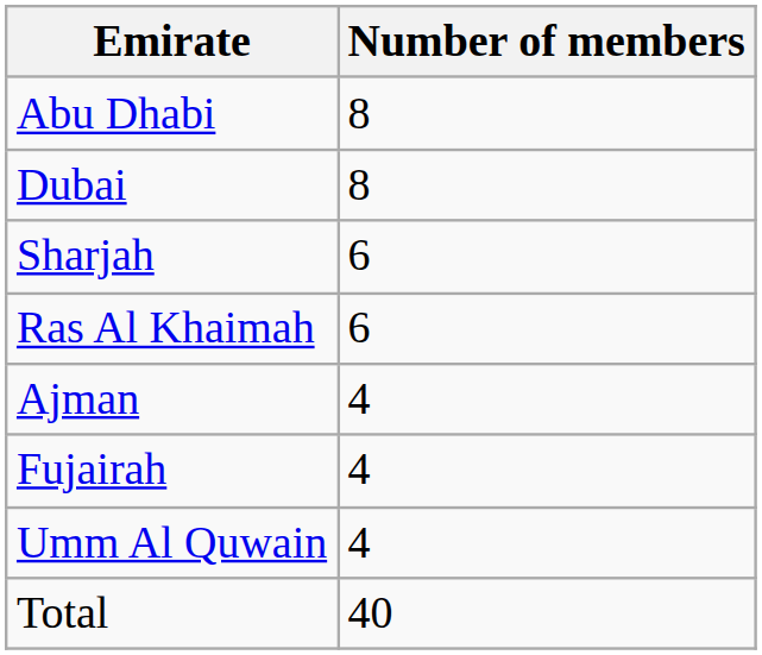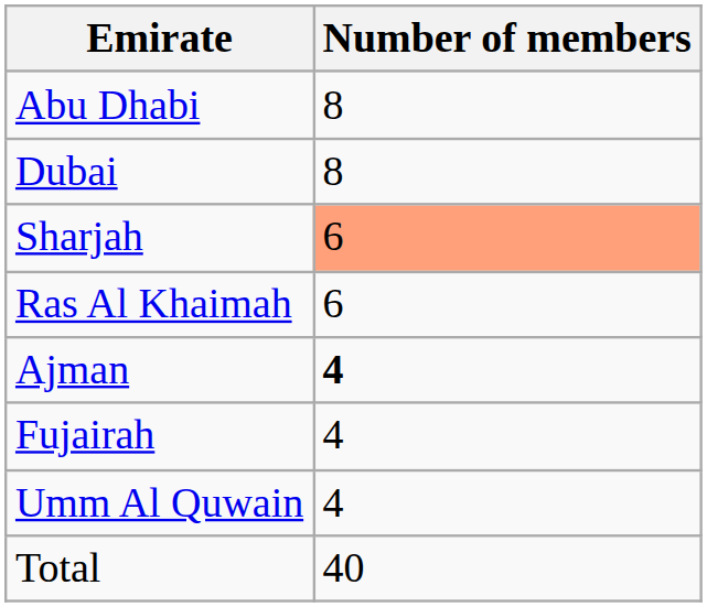Sharjah | Number of members: no background -> lightsalmon background
Ajman | Number of members: normal -> bold
